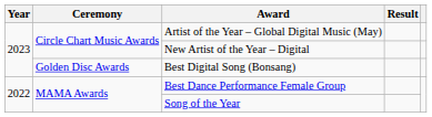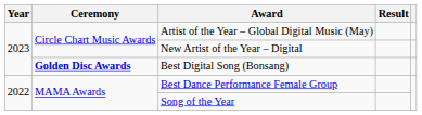Best Digital Song (Bonsang) | Ceremony: normal -> bold
